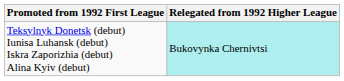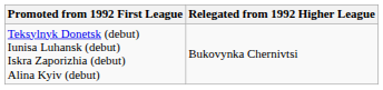row 2 | Relegated from 1992 Higher League: paleturquoise background -> no background
